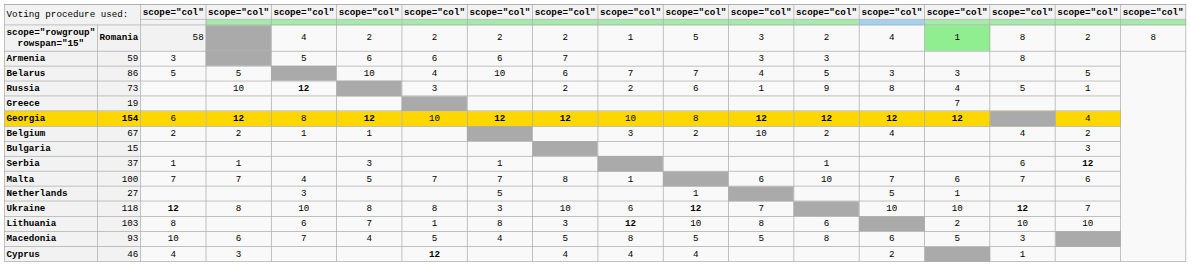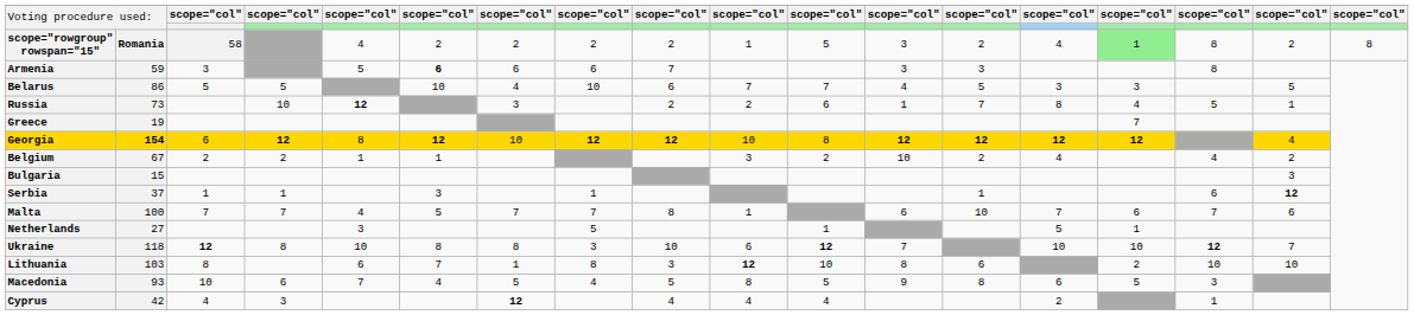Armenia | column 6: normal -> bold
Russia | column 13: 9 -> 7
Macedonia | column 12: 5 -> 9
Cyprus | column 2: 46 -> 42
